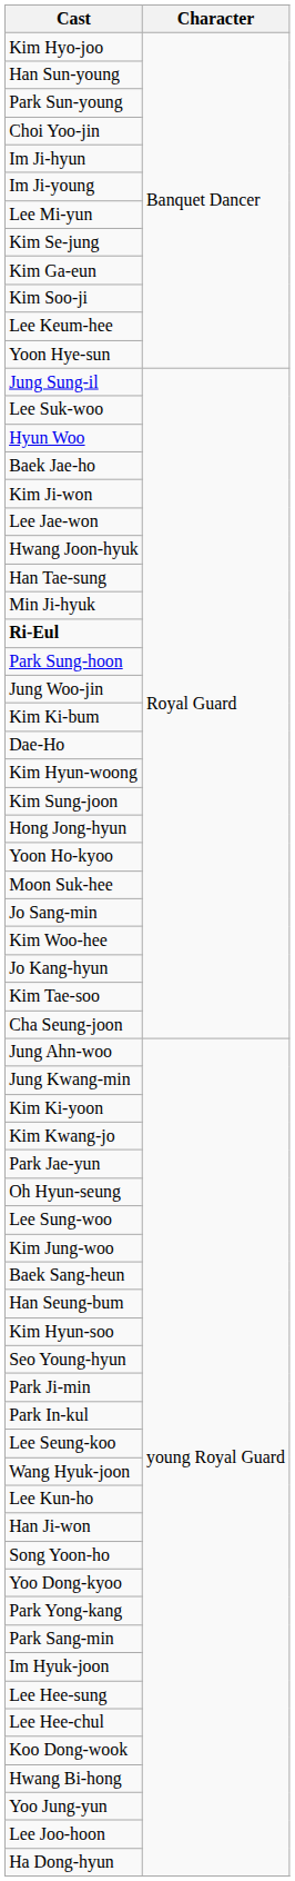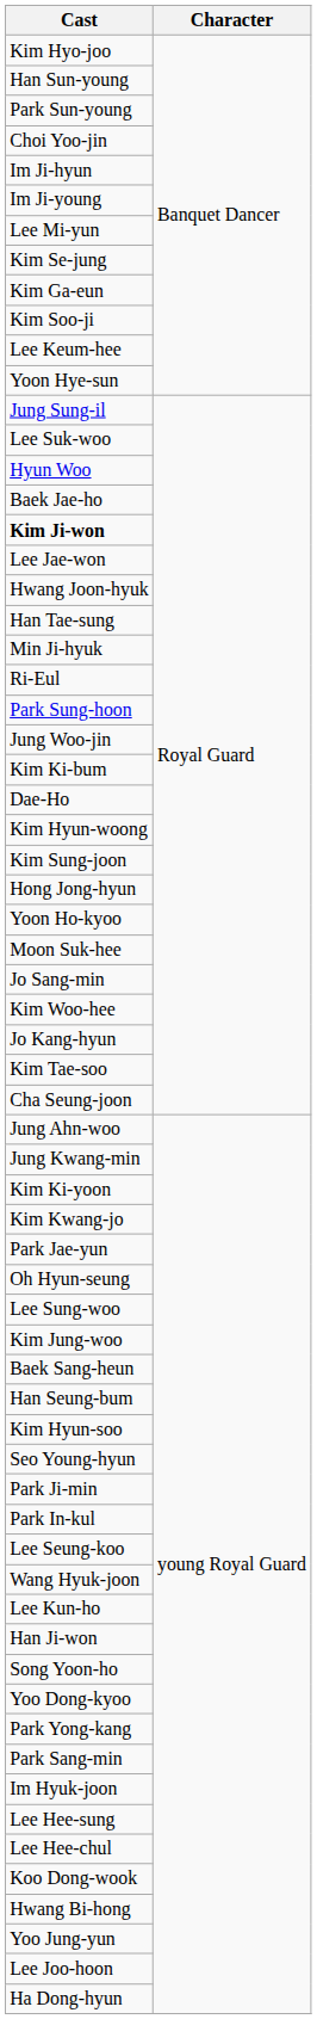Kim Ji-won | Cast: normal -> bold
Ri-Eul | Cast: bold -> normal
